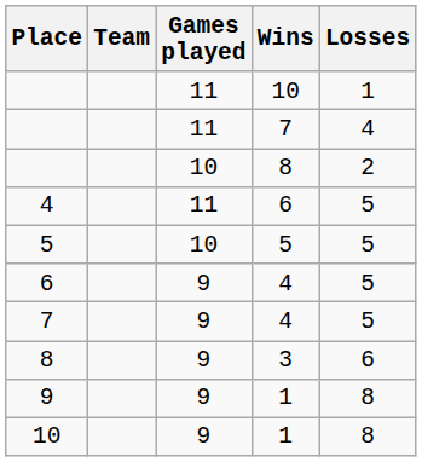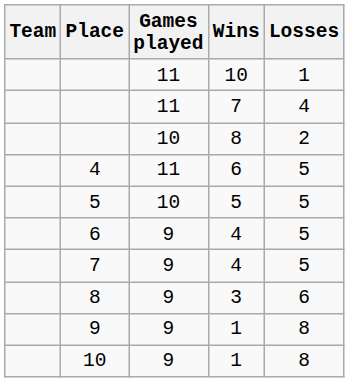columns swapped: Place <-> Team
